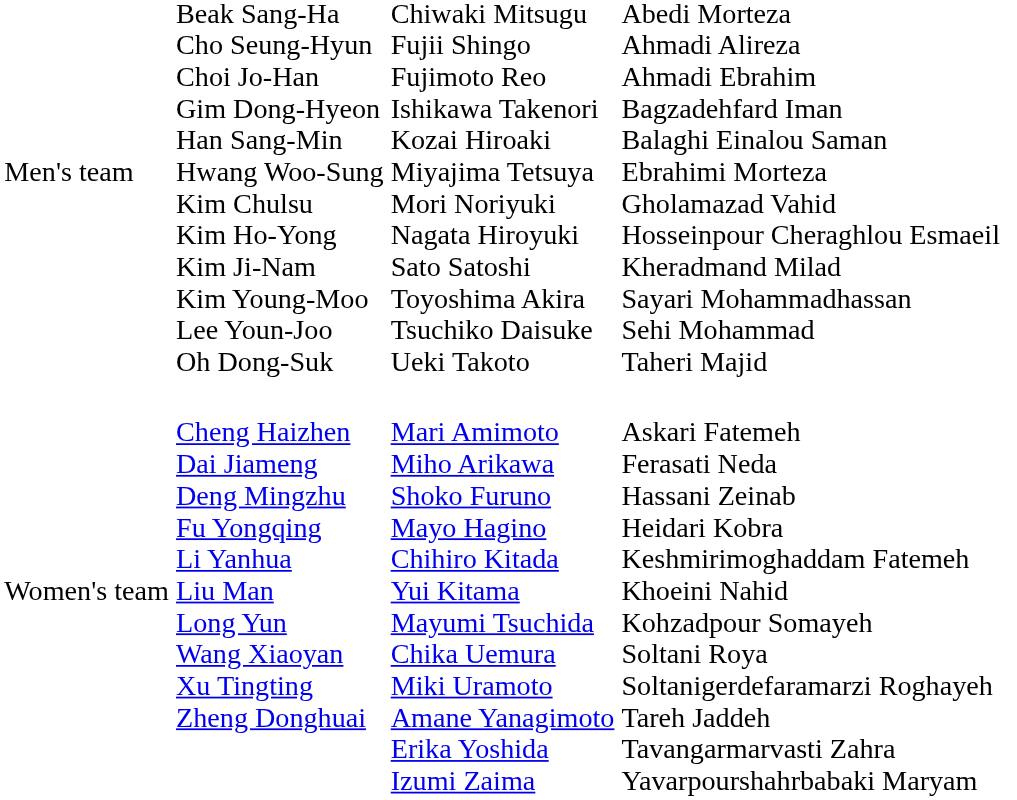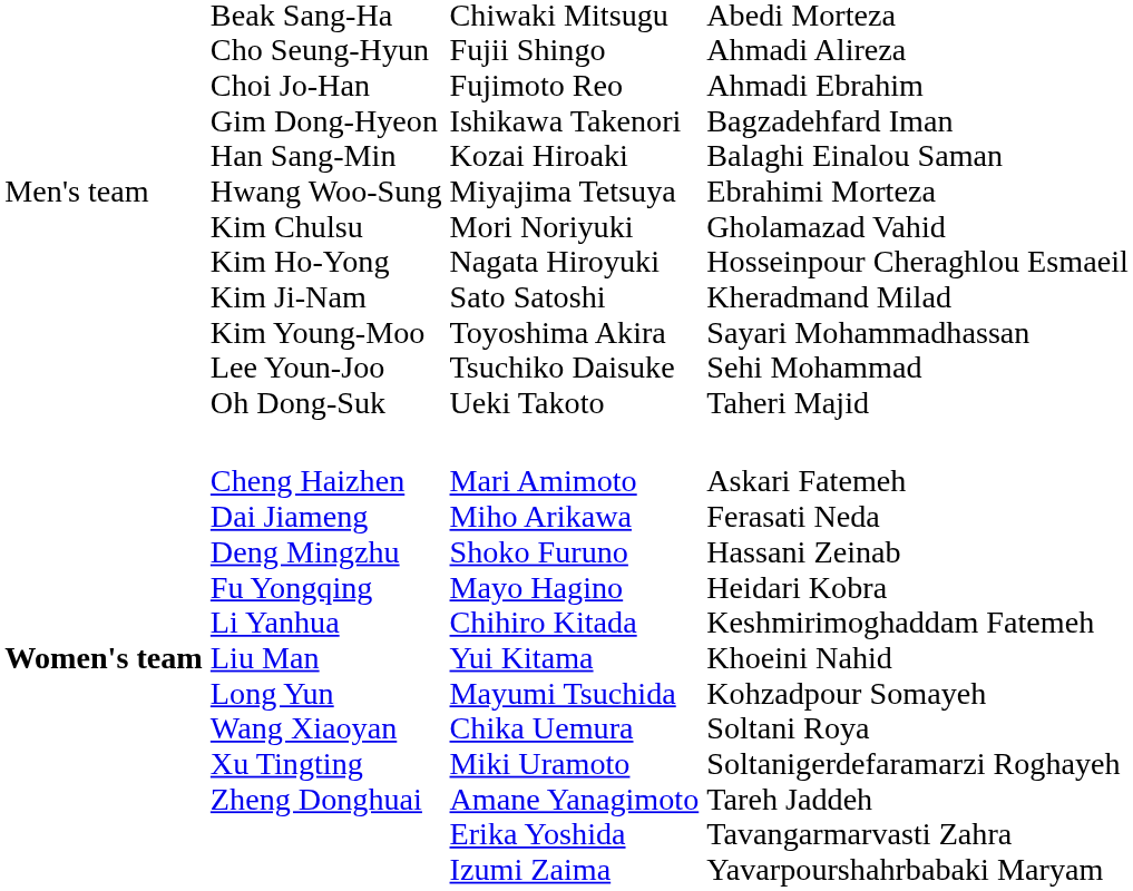Women's team | column 1: normal -> bold
